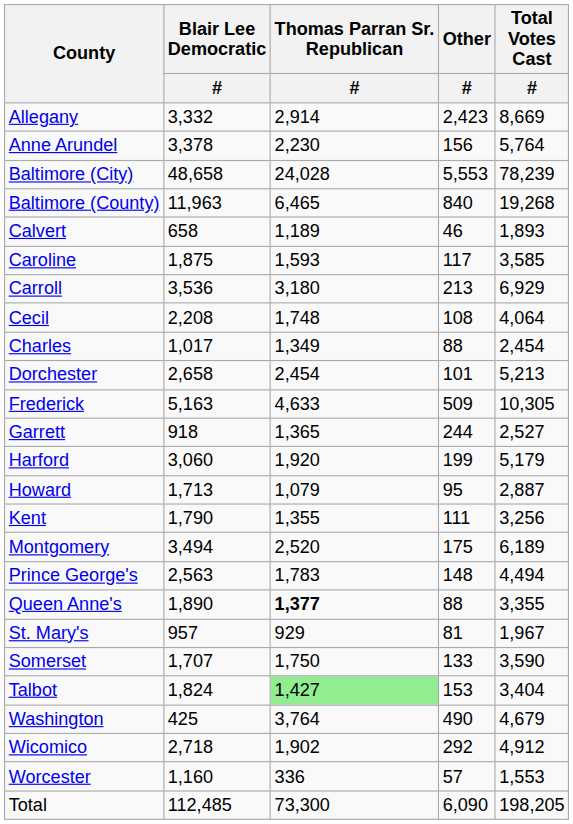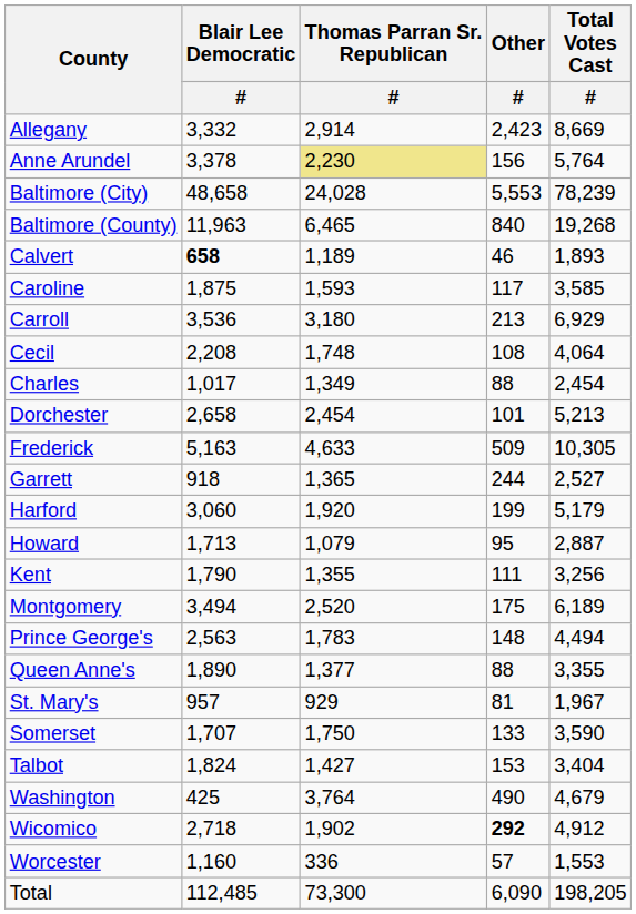Anne Arundel | Thomas Parran Sr. Republican / #: no background -> khaki background
Calvert | Blair Lee Democratic / #: normal -> bold
Queen Anne's | Thomas Parran Sr. Republican / #: bold -> normal
Talbot | Thomas Parran Sr. Republican / #: lightgreen background -> no background
Wicomico | Other / #: normal -> bold
